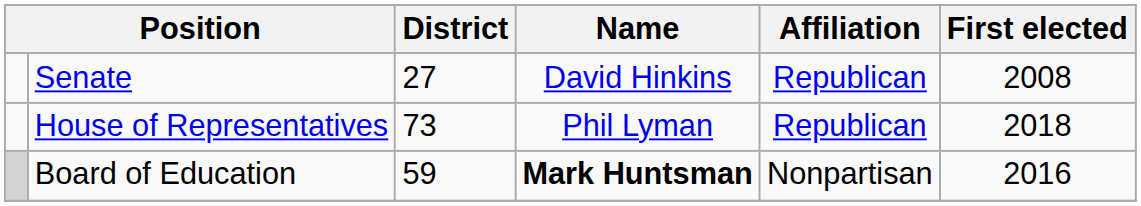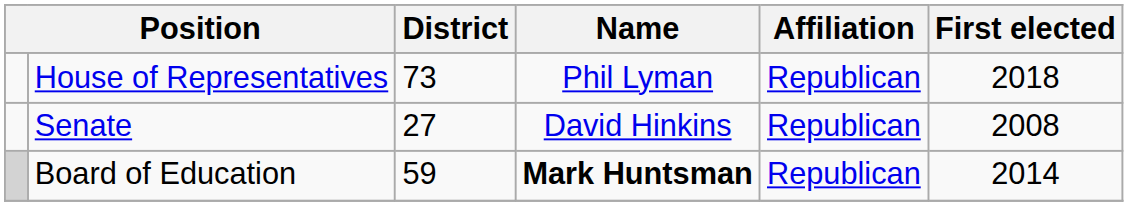rows swapped: Senate <-> House of Representatives
Board of Education | Affiliation: Nonpartisan -> Republican
Board of Education | First elected: 2016 -> 2014
